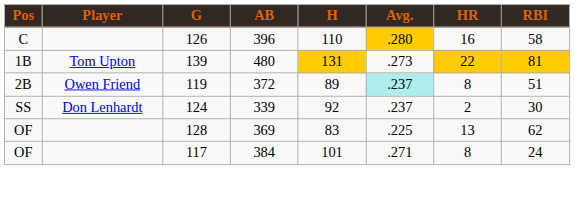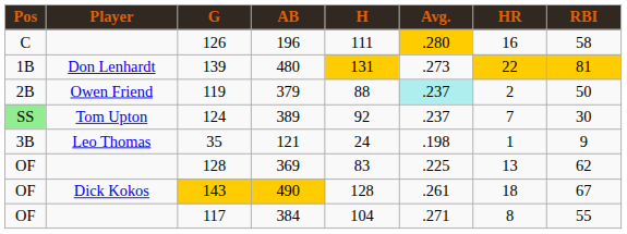126 | AB: 396 -> 196
126 | H: 110 -> 111
139 | Player: Tom Upton -> Don Lenhardt
119 | AB: 372 -> 379
119 | H: 89 -> 88
119 | HR: 8 -> 2
119 | RBI: 51 -> 50
124 | Pos: no background -> lightgreen background
124 | Player: Don Lenhardt -> Tom Upton
124 | AB: 339 -> 389
124 | HR: 2 -> 7
+ row: 3B | Leo Thomas | 35 | 121 | 24 | .198 | 1 | 9
+ row: OF | Dick Kokos | 143 | 490 | 128 | .261 | 18 | 67
117 | H: 101 -> 104
117 | RBI: 24 -> 55
